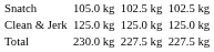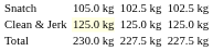Clean & Jerk | column 2: no background -> lightyellow background
